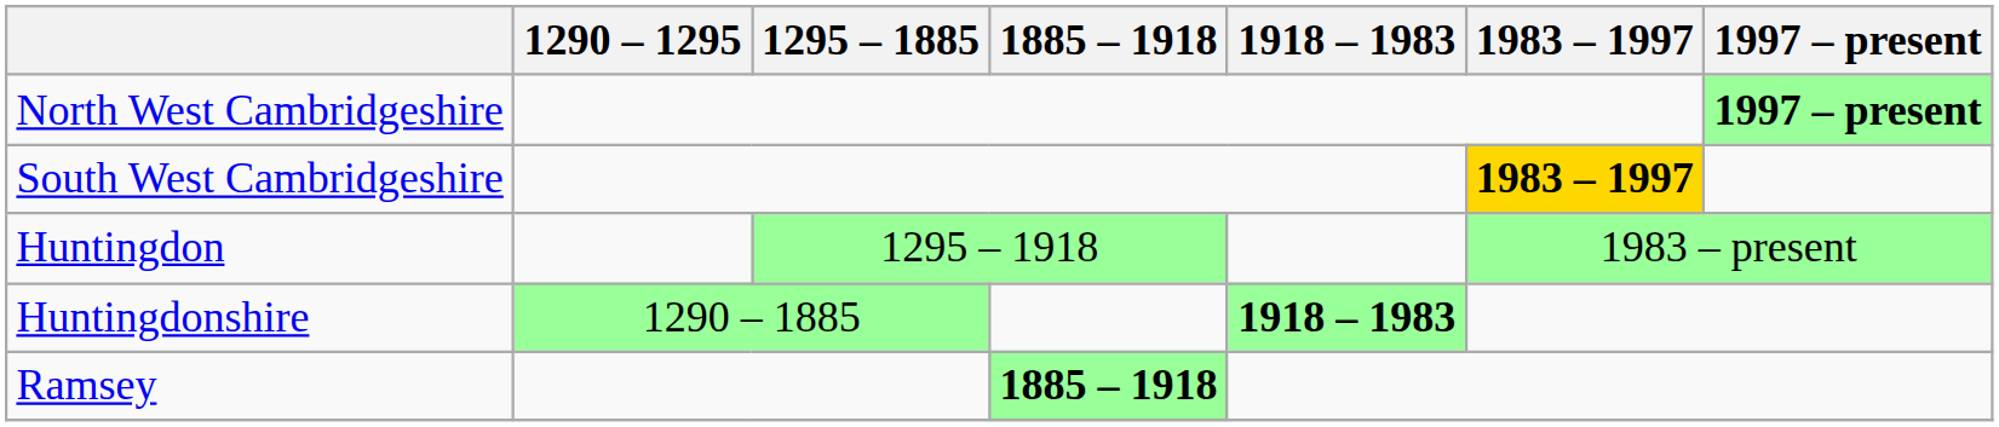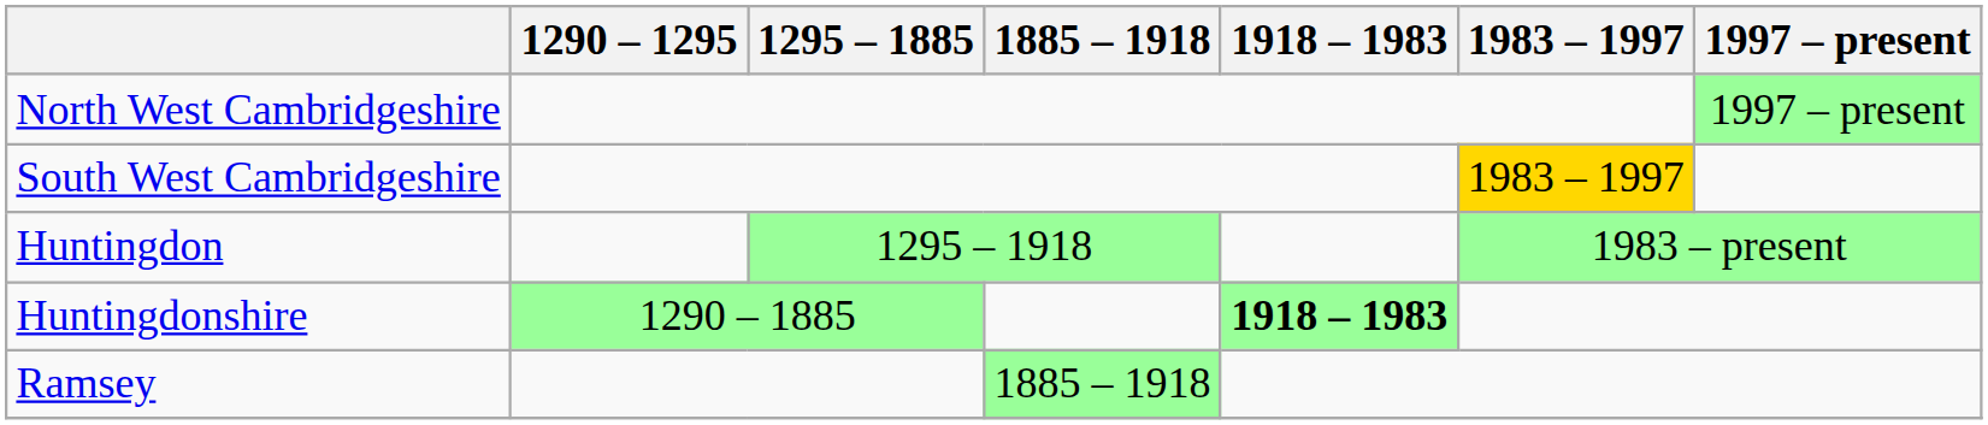North West Cambridgeshire | 1997 – present: bold -> normal
South West Cambridgeshire | 1983 – 1997: bold -> normal
Ramsey | 1885 – 1918: bold -> normal
